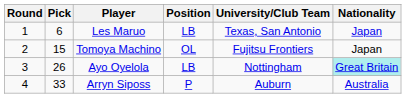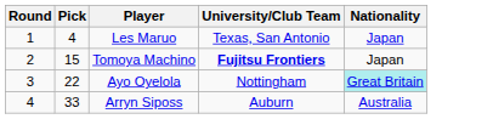- column: Position | LB | OL | LB | P
Les Maruo | Pick: 6 -> 4
Tomoya Machino | University/Club Team: normal -> bold
Ayo Oyelola | Pick: 26 -> 22
